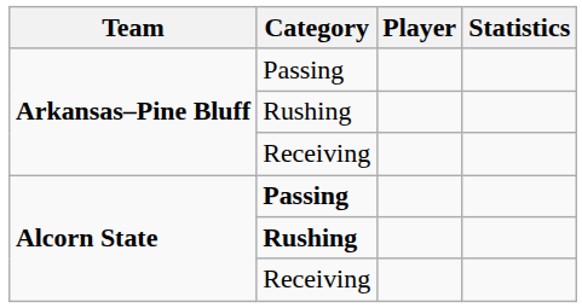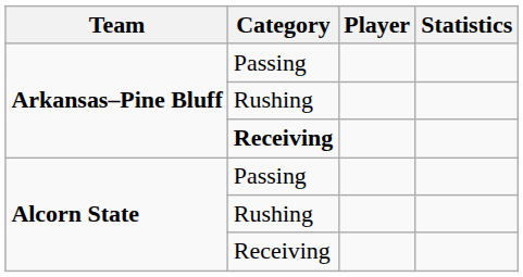Arkansas–Pine Bluff / Receiving | Category: normal -> bold
Alcorn State / Passing | Category: bold -> normal
Alcorn State / Rushing | Category: bold -> normal
